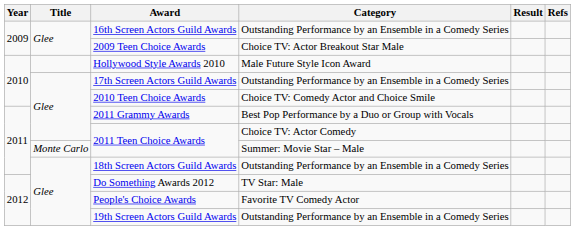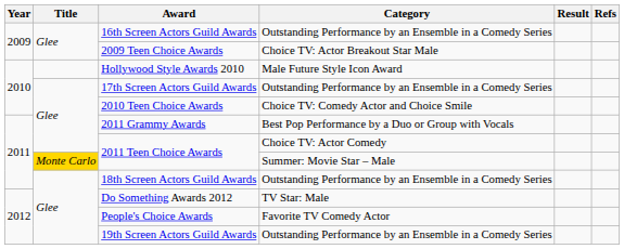2011 Teen Choice Awards / Summer: Movie Star – Male | Title: no background -> gold background
